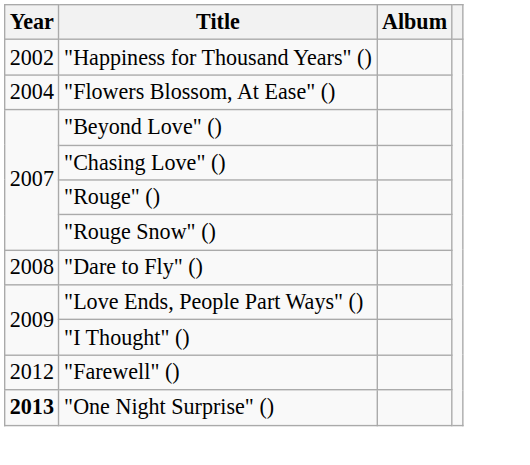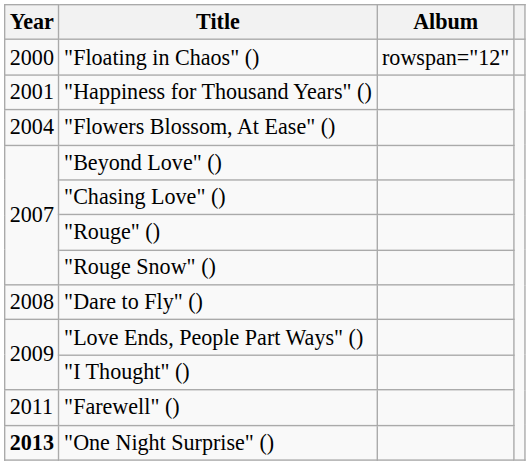+ row: 2000 | "Floating in Chaos" () | rowspan="12"
"Happiness for Thousand Years" () | Year: 2002 -> 2001
"Farewell" () | Year: 2012 -> 2011
